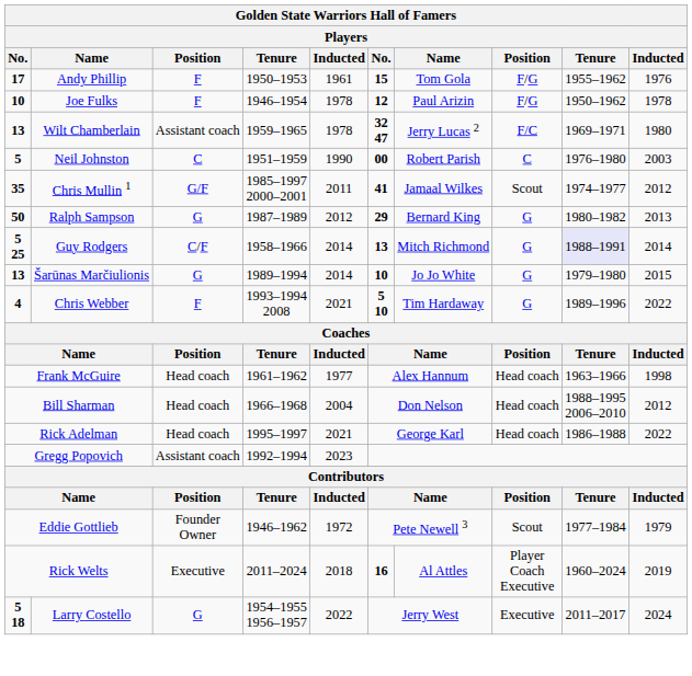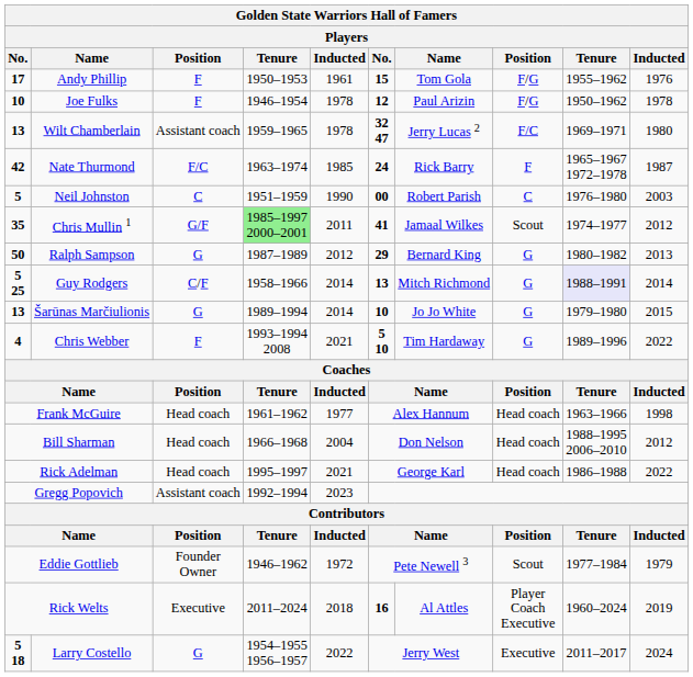+ row: 42 | Nate Thurmond | F/C | 1963–1974 | 1985 | 24 | Rick Barry | F | 1965–1967 1972–1978 | 1987
Chris Mullin 1 | column 4: no background -> lightgreen background
